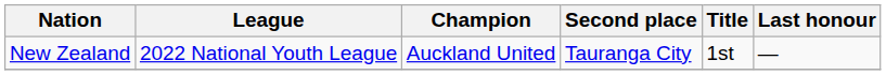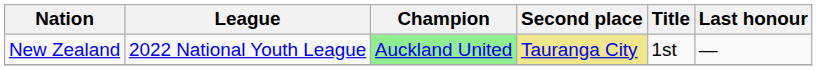New Zealand | Champion: no background -> lightgreen background
New Zealand | Second place: no background -> khaki background
